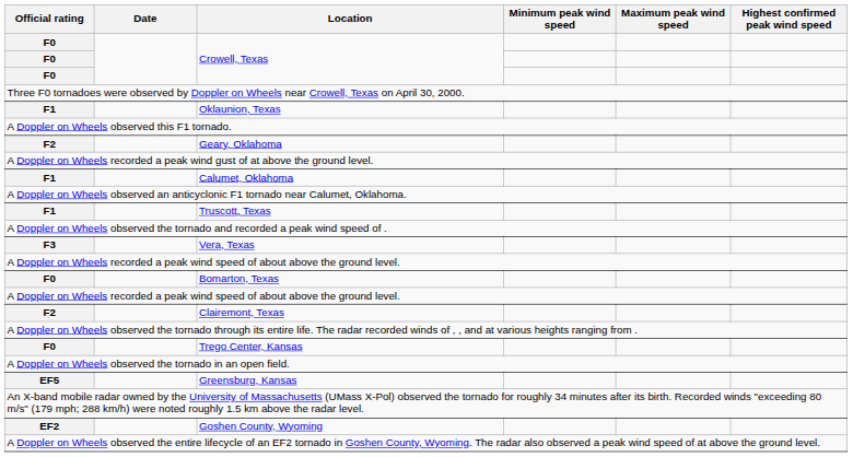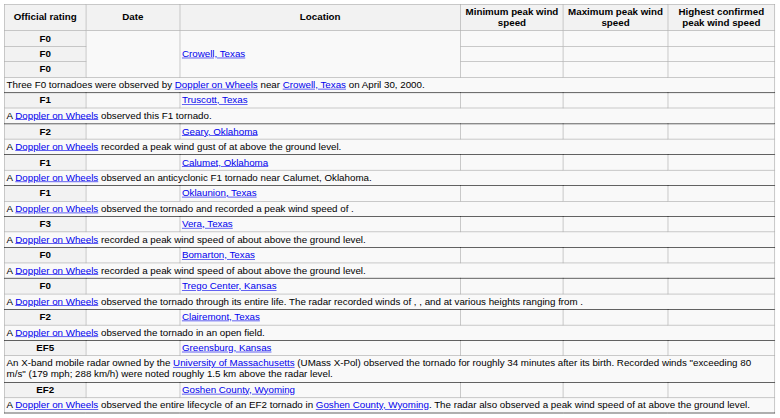rows swapped: Oklaunion, Texas <-> Truscott, Texas
rows swapped: Clairemont, Texas <-> Trego Center, Kansas
